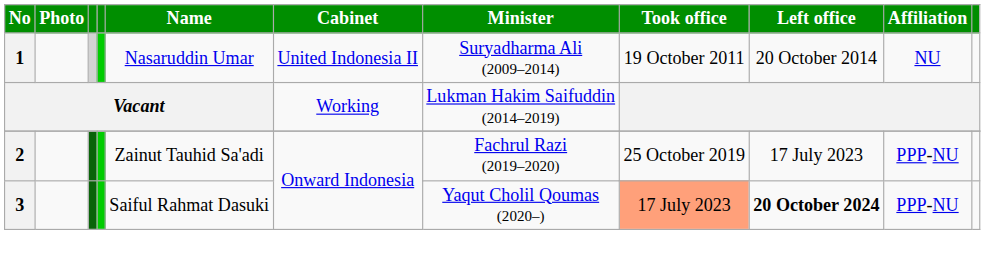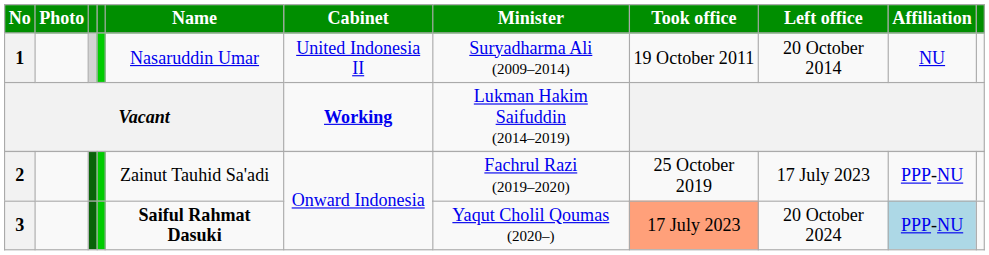Vacant | Cabinet: normal -> bold
3 | Name: normal -> bold
3 | Left office: bold -> normal
3 | Affiliation: no background -> lightblue background
